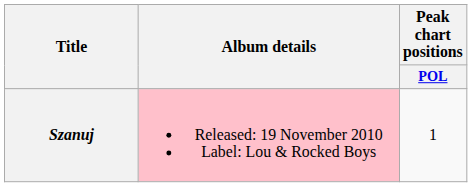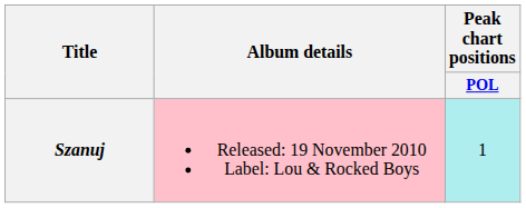Szanuj | Peak chart positions / POL: no background -> paleturquoise background
